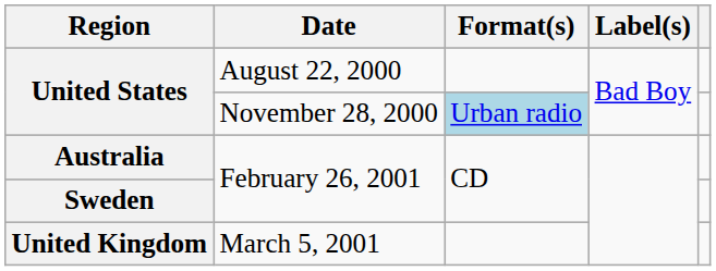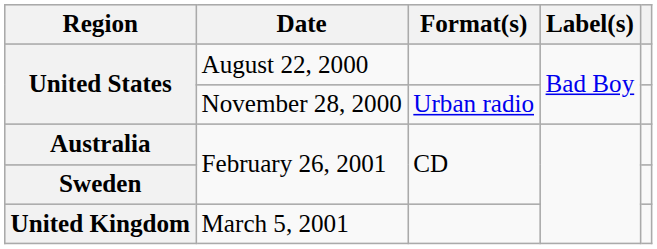United States / November 28, 2000 | Format(s): lightblue background -> no background
